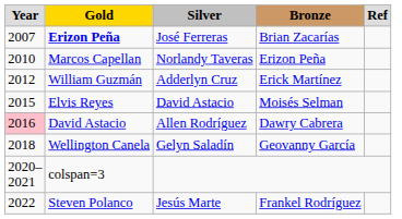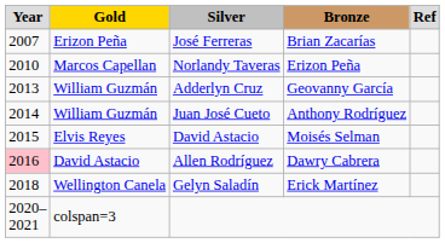José Ferreras | Gold: bold -> normal
Adderlyn Cruz | Year: 2012 -> 2013
Adderlyn Cruz | Bronze: Erick Martínez -> Geovanny García
+ row: 2014 | William Guzmán | Juan José Cueto | Anthony Rodríguez
Gelyn Saladín | Bronze: Geovanny García -> Erick Martínez
- row: 2022 | Steven Polanco | Jesús Marte | Frankel Rodríguez
